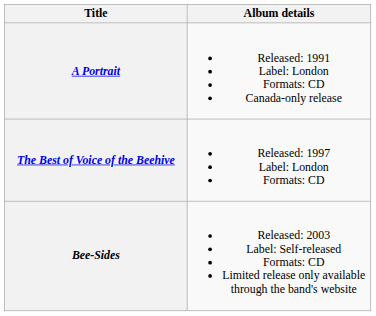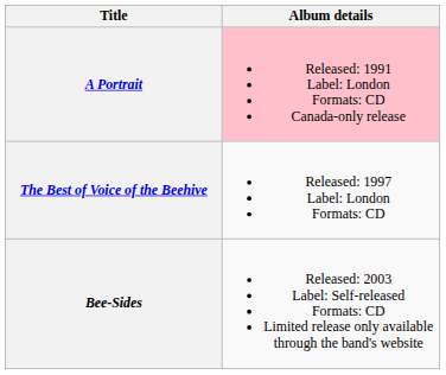A Portrait | Album details: no background -> pink background
